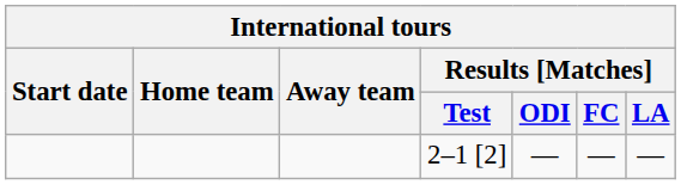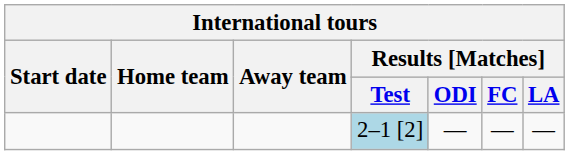row 4 | Results [Matches] / Test: no background -> lightblue background
